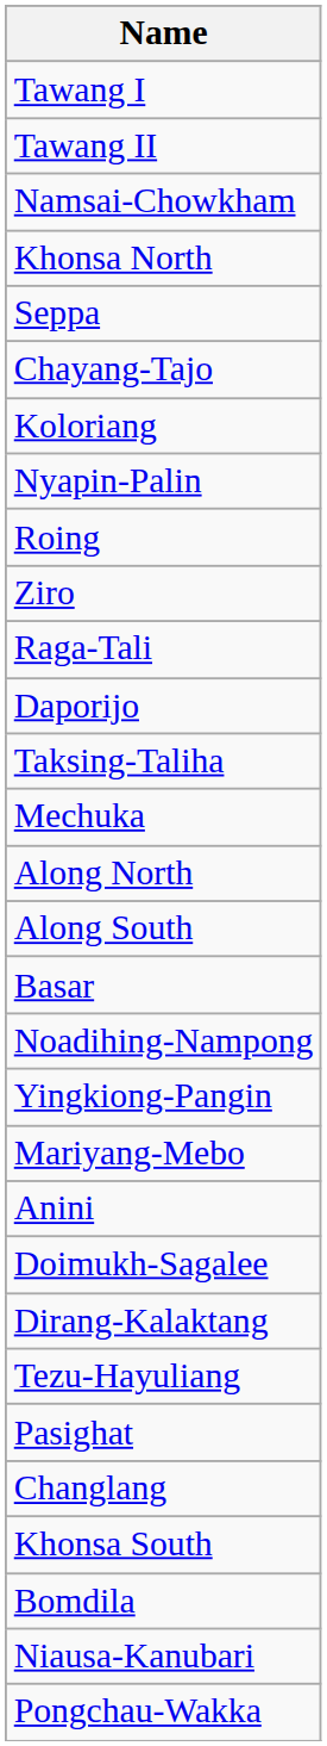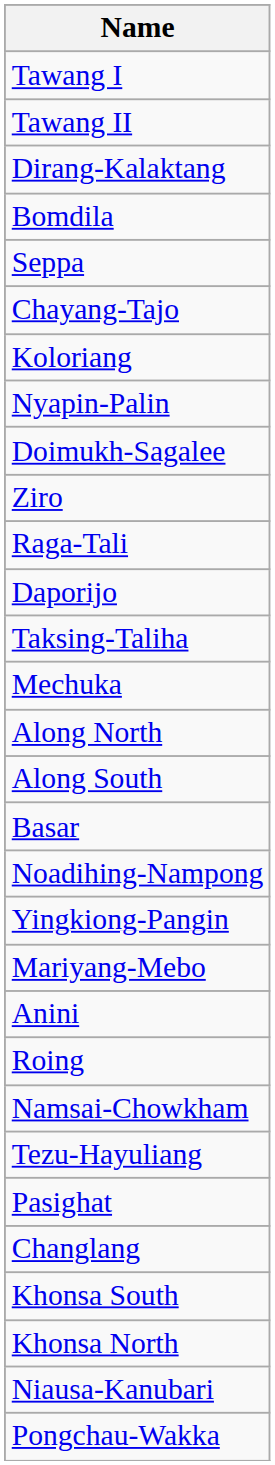row 4 | column 1: Namsai-Chowkham -> Dirang-Kalaktang
row 5 | column 1: Khonsa North -> Bomdila
row 10 | column 1: Roing -> Doimukh-Sagalee
row 23 | column 1: Doimukh-Sagalee -> Roing
row 24 | column 1: Dirang-Kalaktang -> Namsai-Chowkham
row 29 | column 1: Bomdila -> Khonsa North
